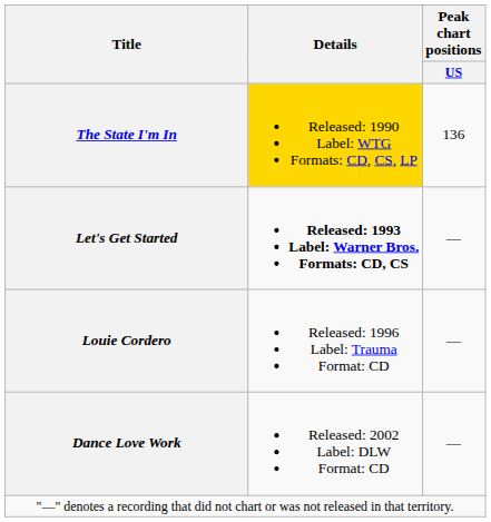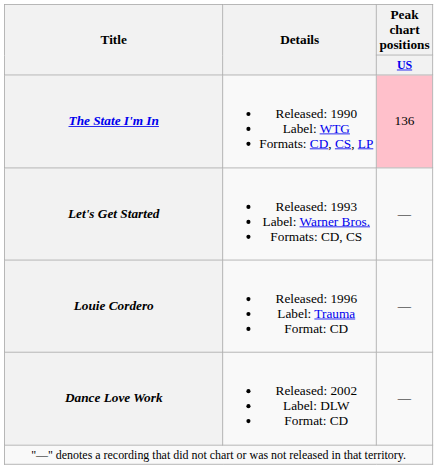The State I'm In | Details: gold background -> no background
The State I'm In | Peak chart positions / US: no background -> pink background
Let's Get Started | Details: bold -> normal
